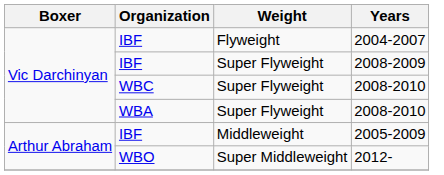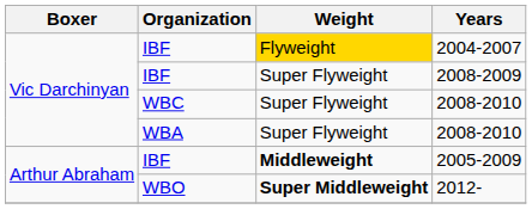2004-2007 | Weight: no background -> gold background
2005-2009 | Weight: normal -> bold
2012- | Weight: normal -> bold
